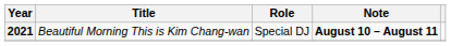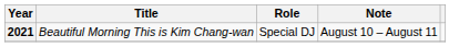2021 | Note: bold -> normal
